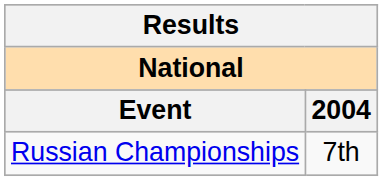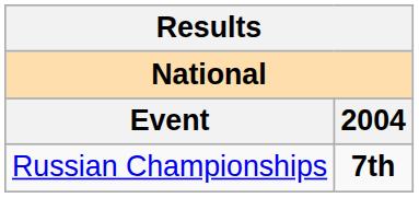Russian Championships | 2004: normal -> bold
